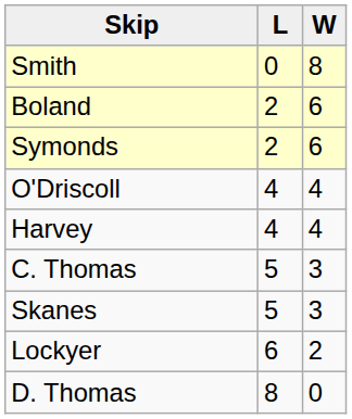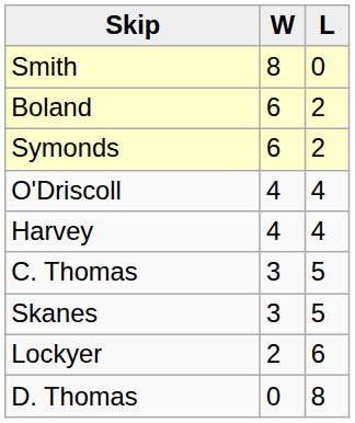columns swapped: W <-> L
